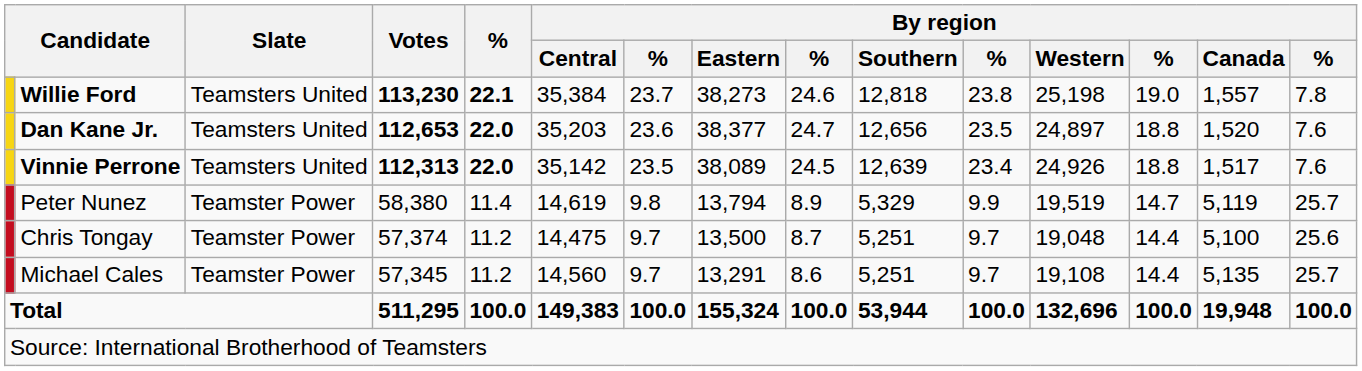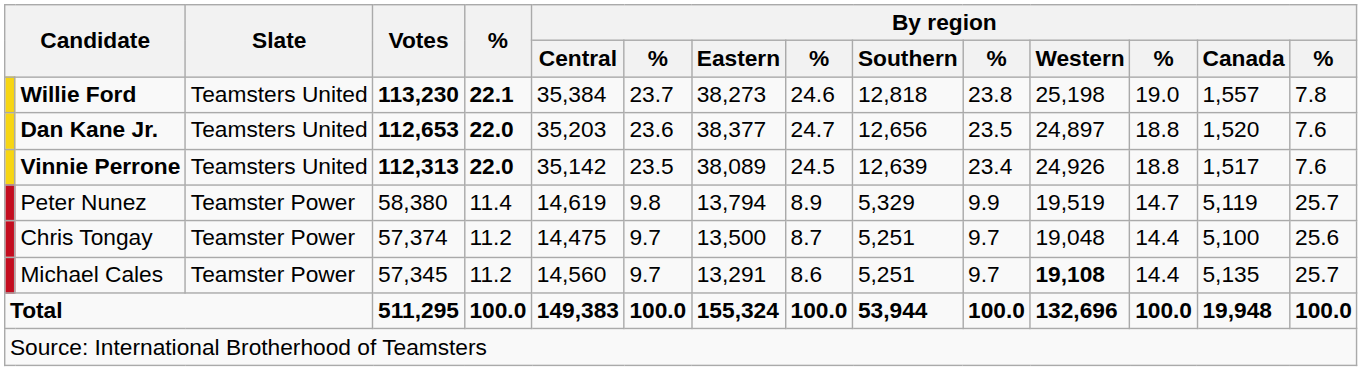Michael Cales | By region / Western: normal -> bold
